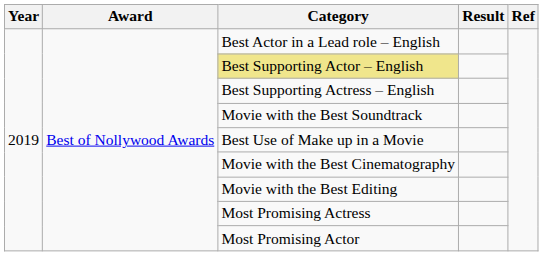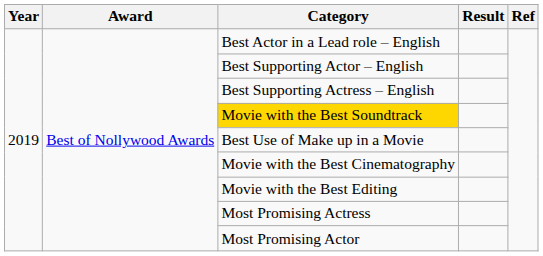Best Supporting Actor – English | Category: khaki background -> no background
Movie with the Best Soundtrack | Category: no background -> gold background
